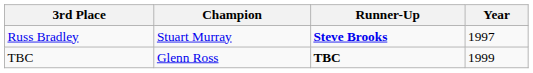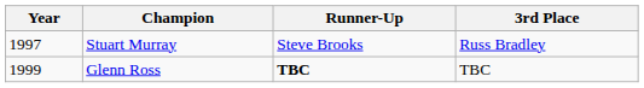columns swapped: Year <-> 3rd Place
Stuart Murray | Runner-Up: bold -> normal
